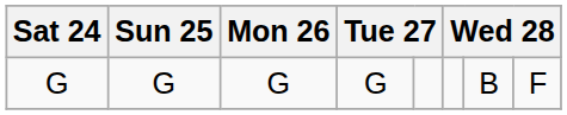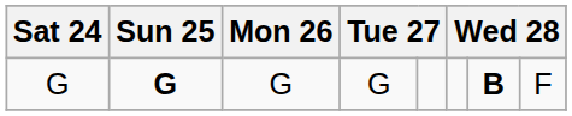row 2 | Sun 25: normal -> bold
row 2 | column 7: normal -> bold
